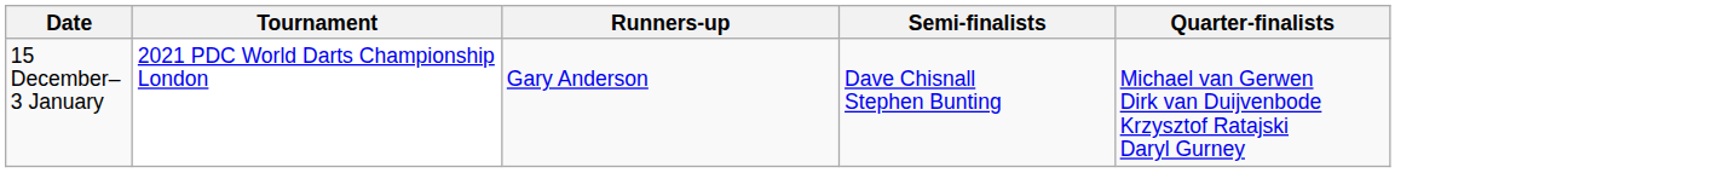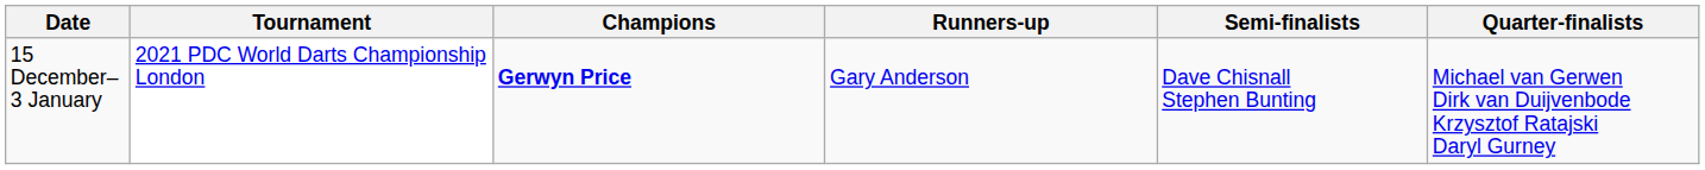+ column: Champions | Gerwyn Price
